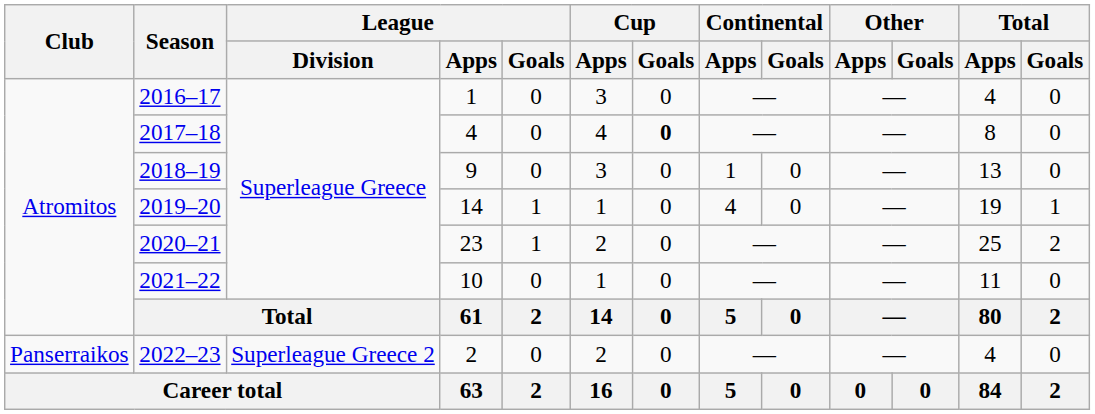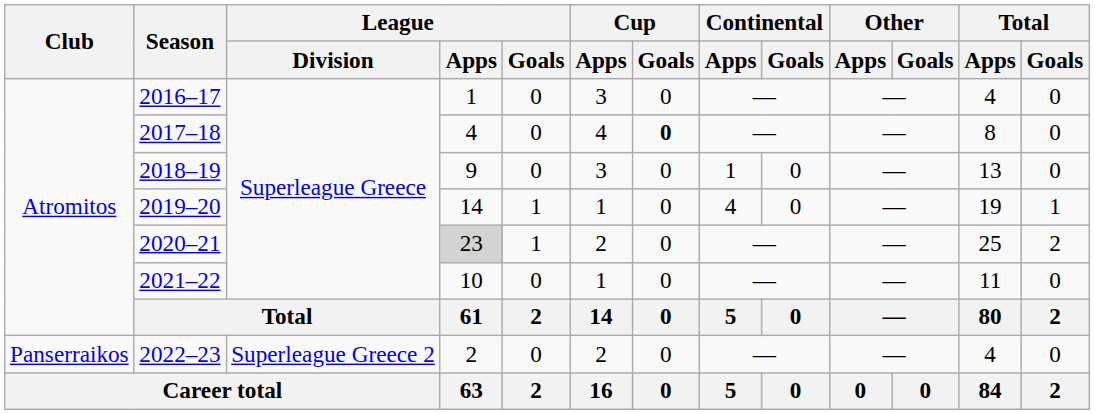2020–21 | League / Apps: no background -> lightgrey background
